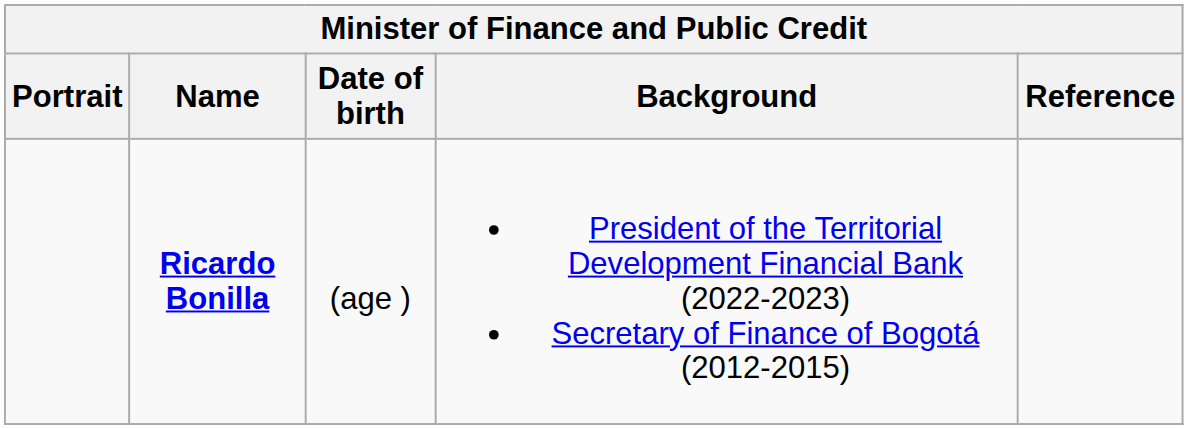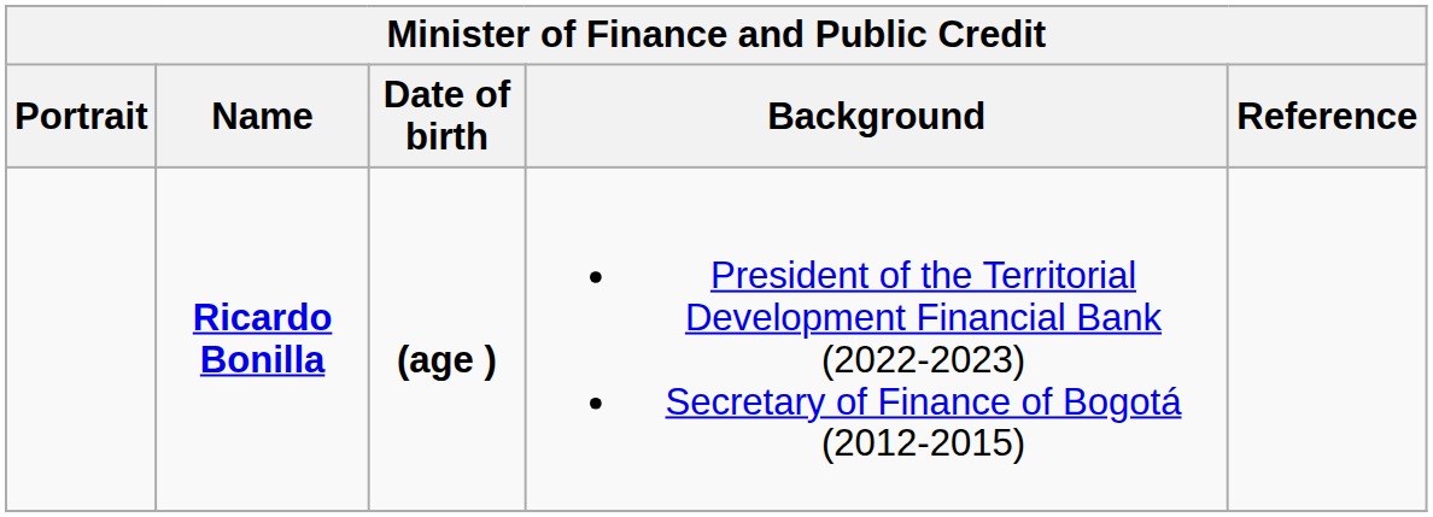Ricardo Bonilla | Date of birth: normal -> bold
